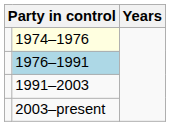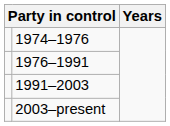1974–1976 | column 2: lightyellow background -> no background
1976–1991 | column 2: lightblue background -> no background
